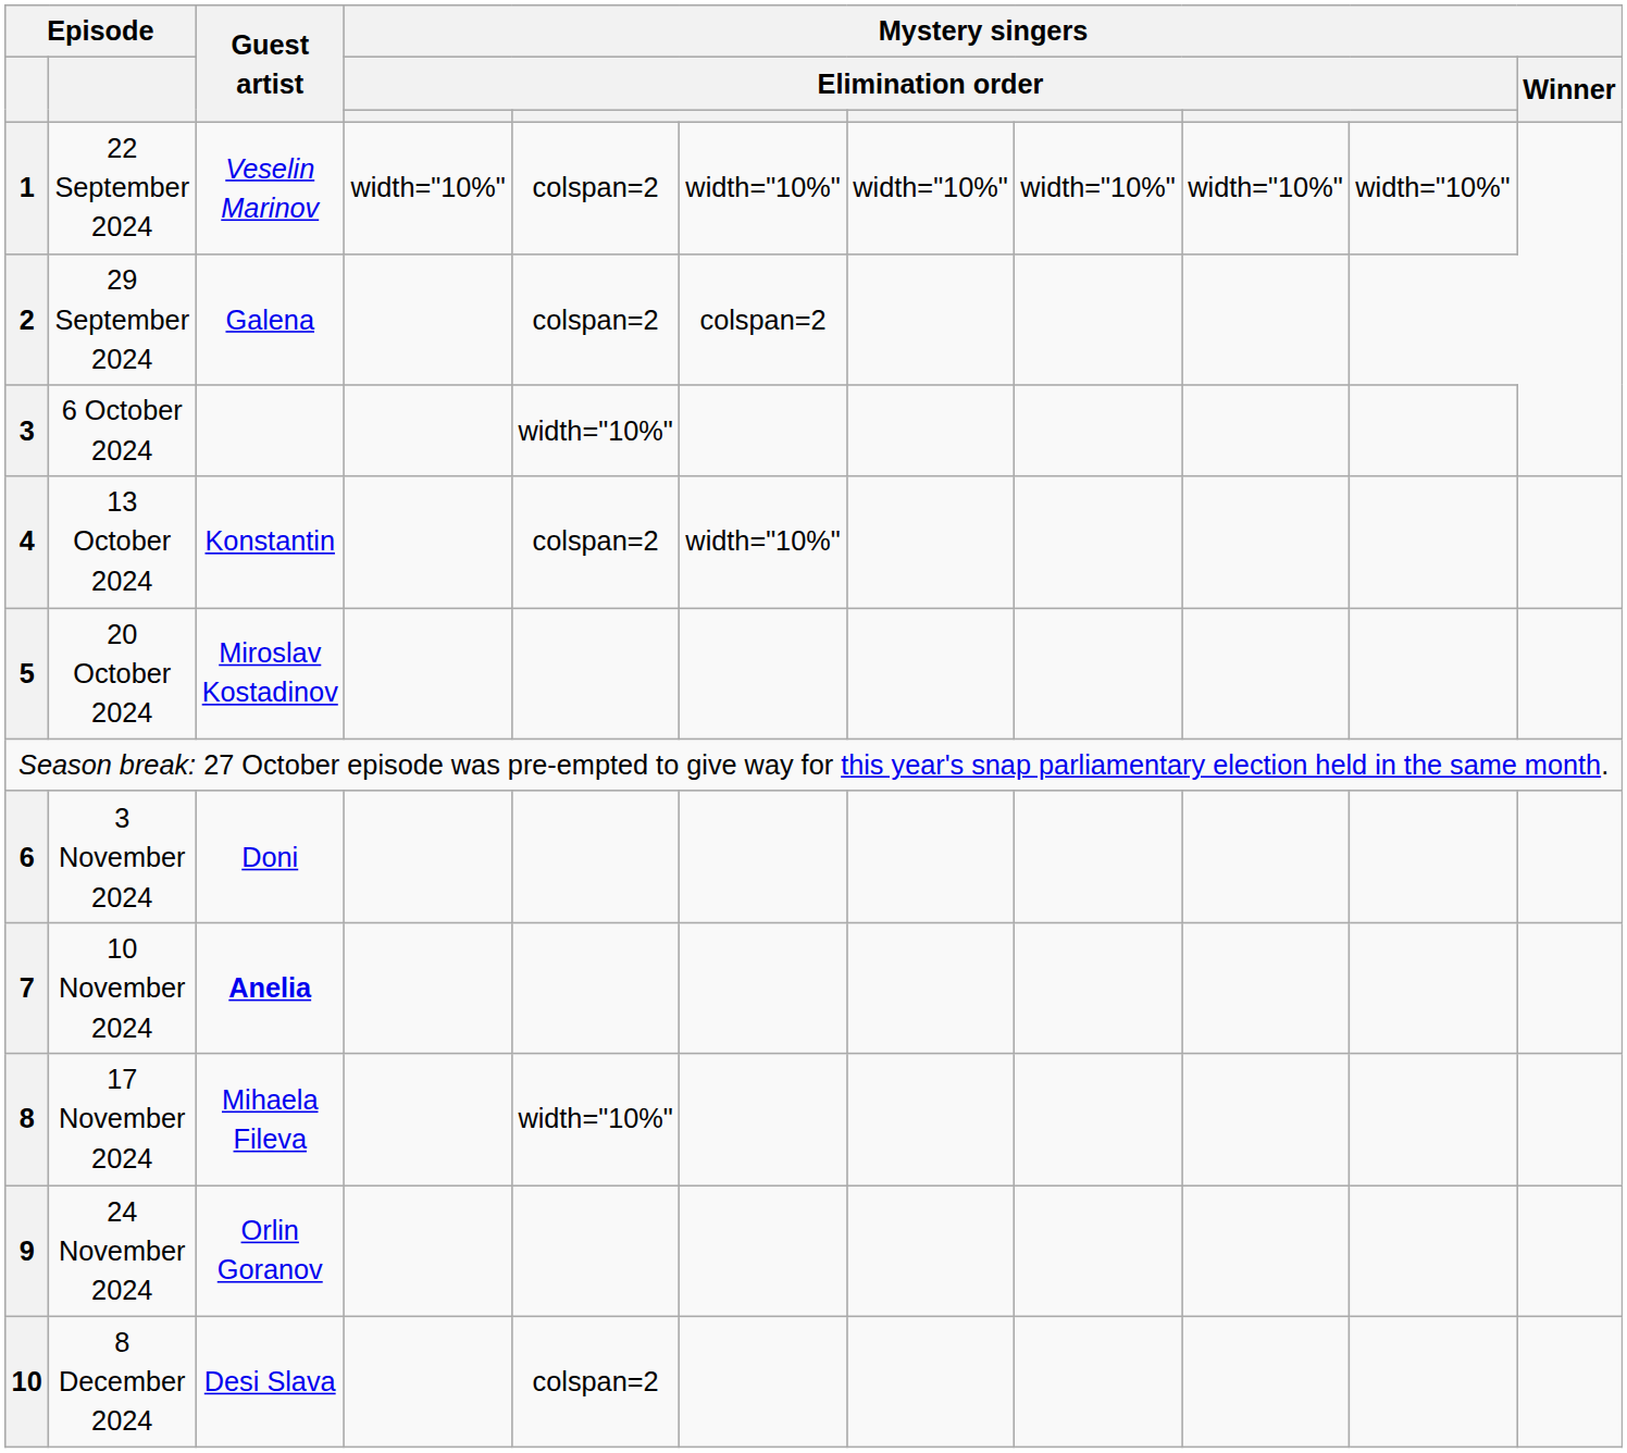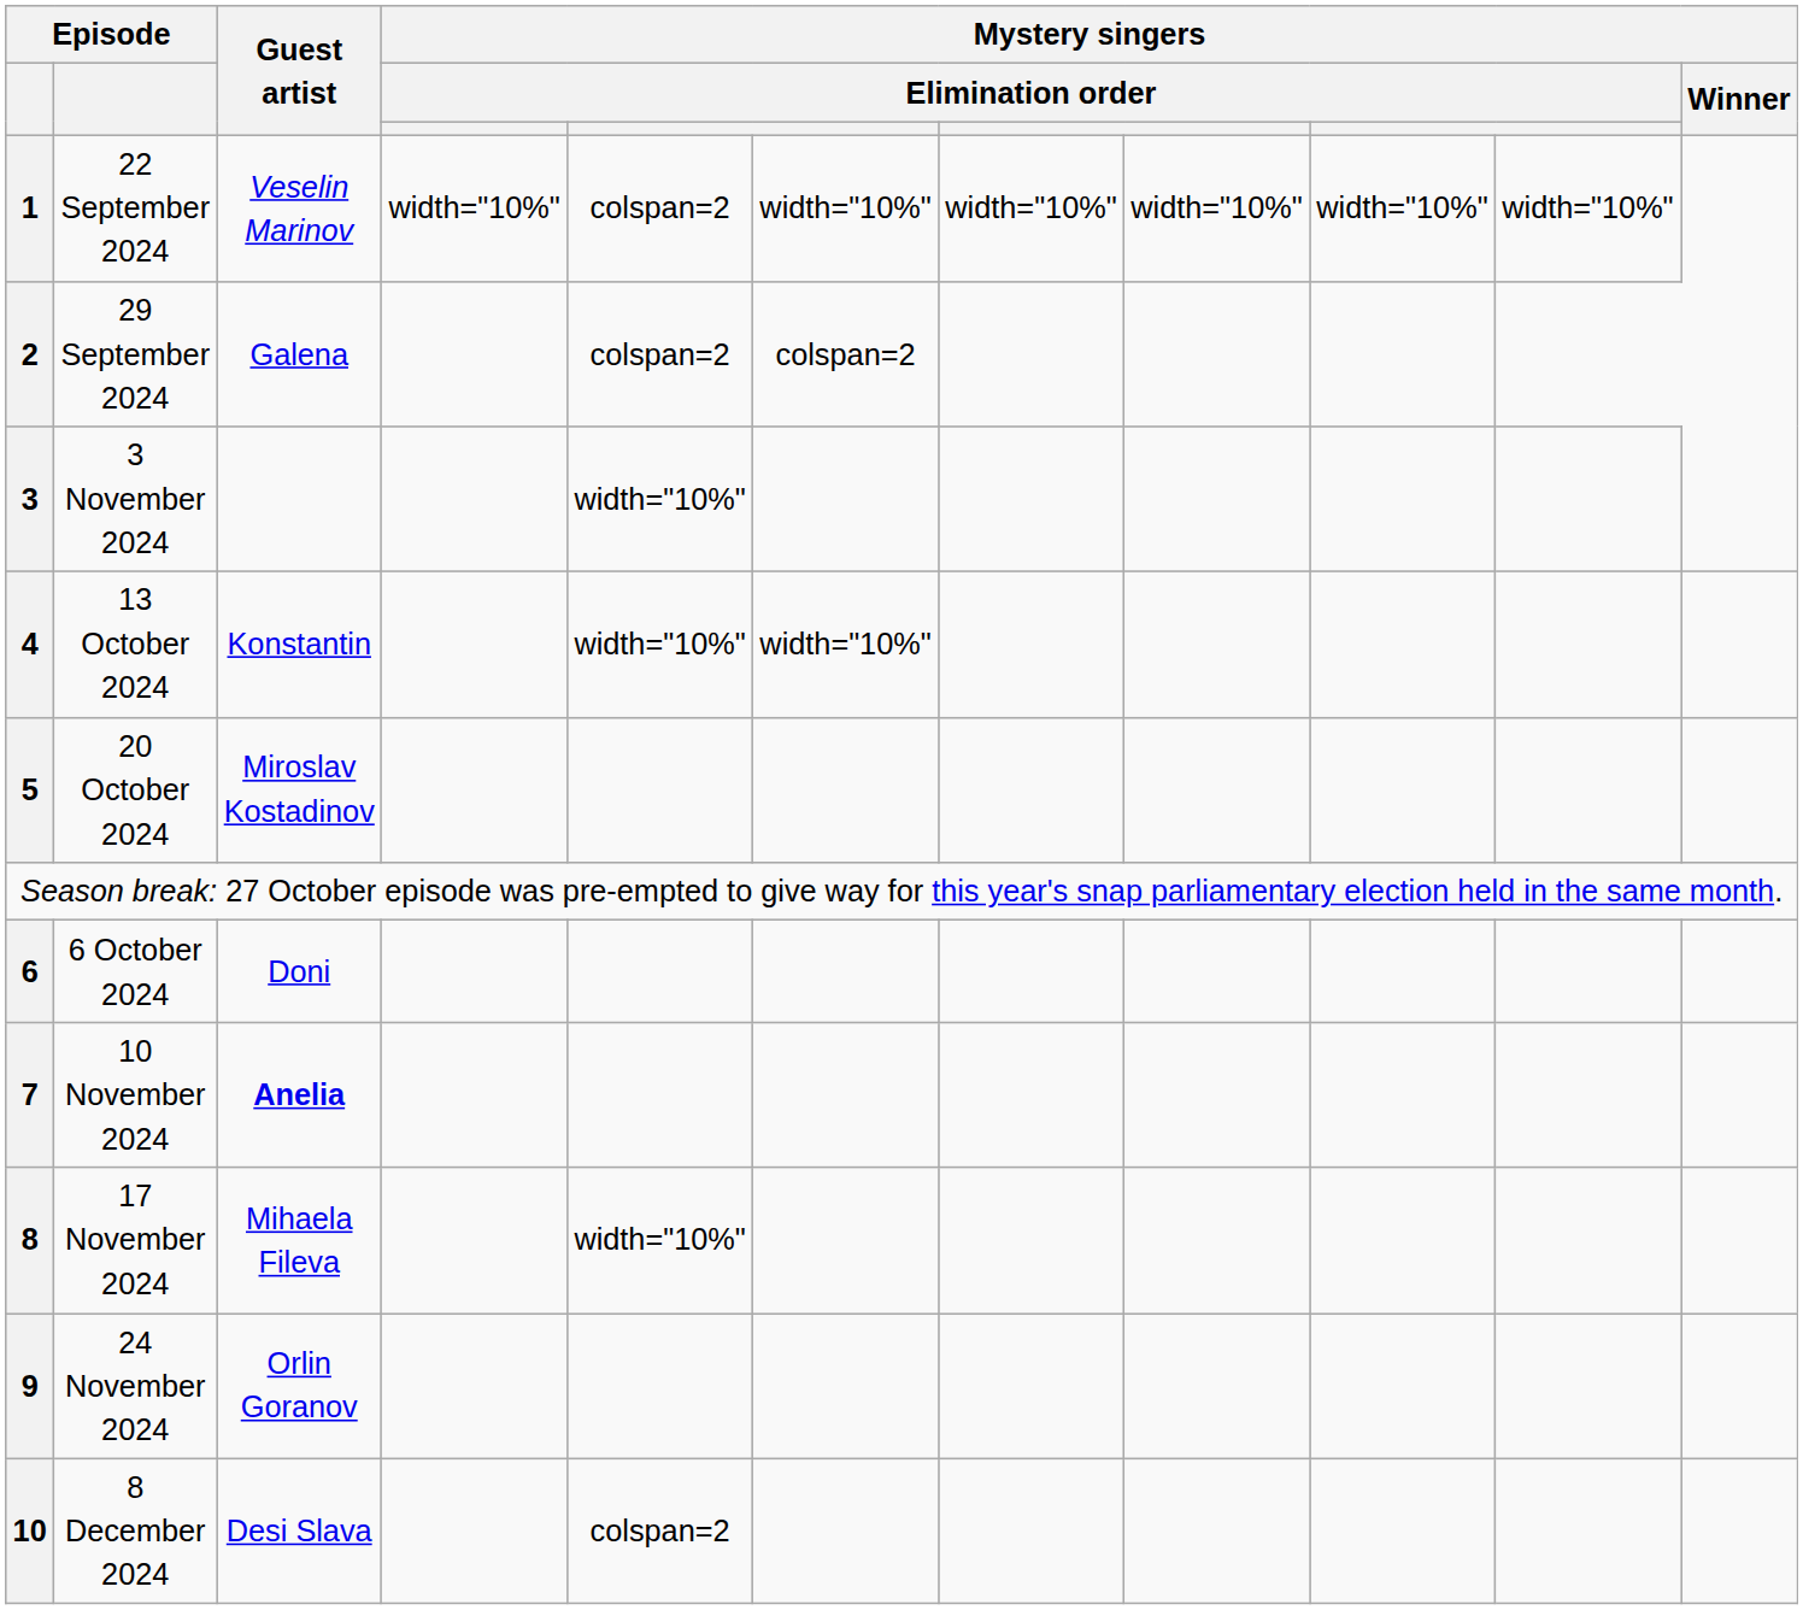3 | column 2: 6 October 2024 -> 3 November 2024
4 | column 5: colspan=2 -> width="10%"
6 | column 2: 3 November 2024 -> 6 October 2024
